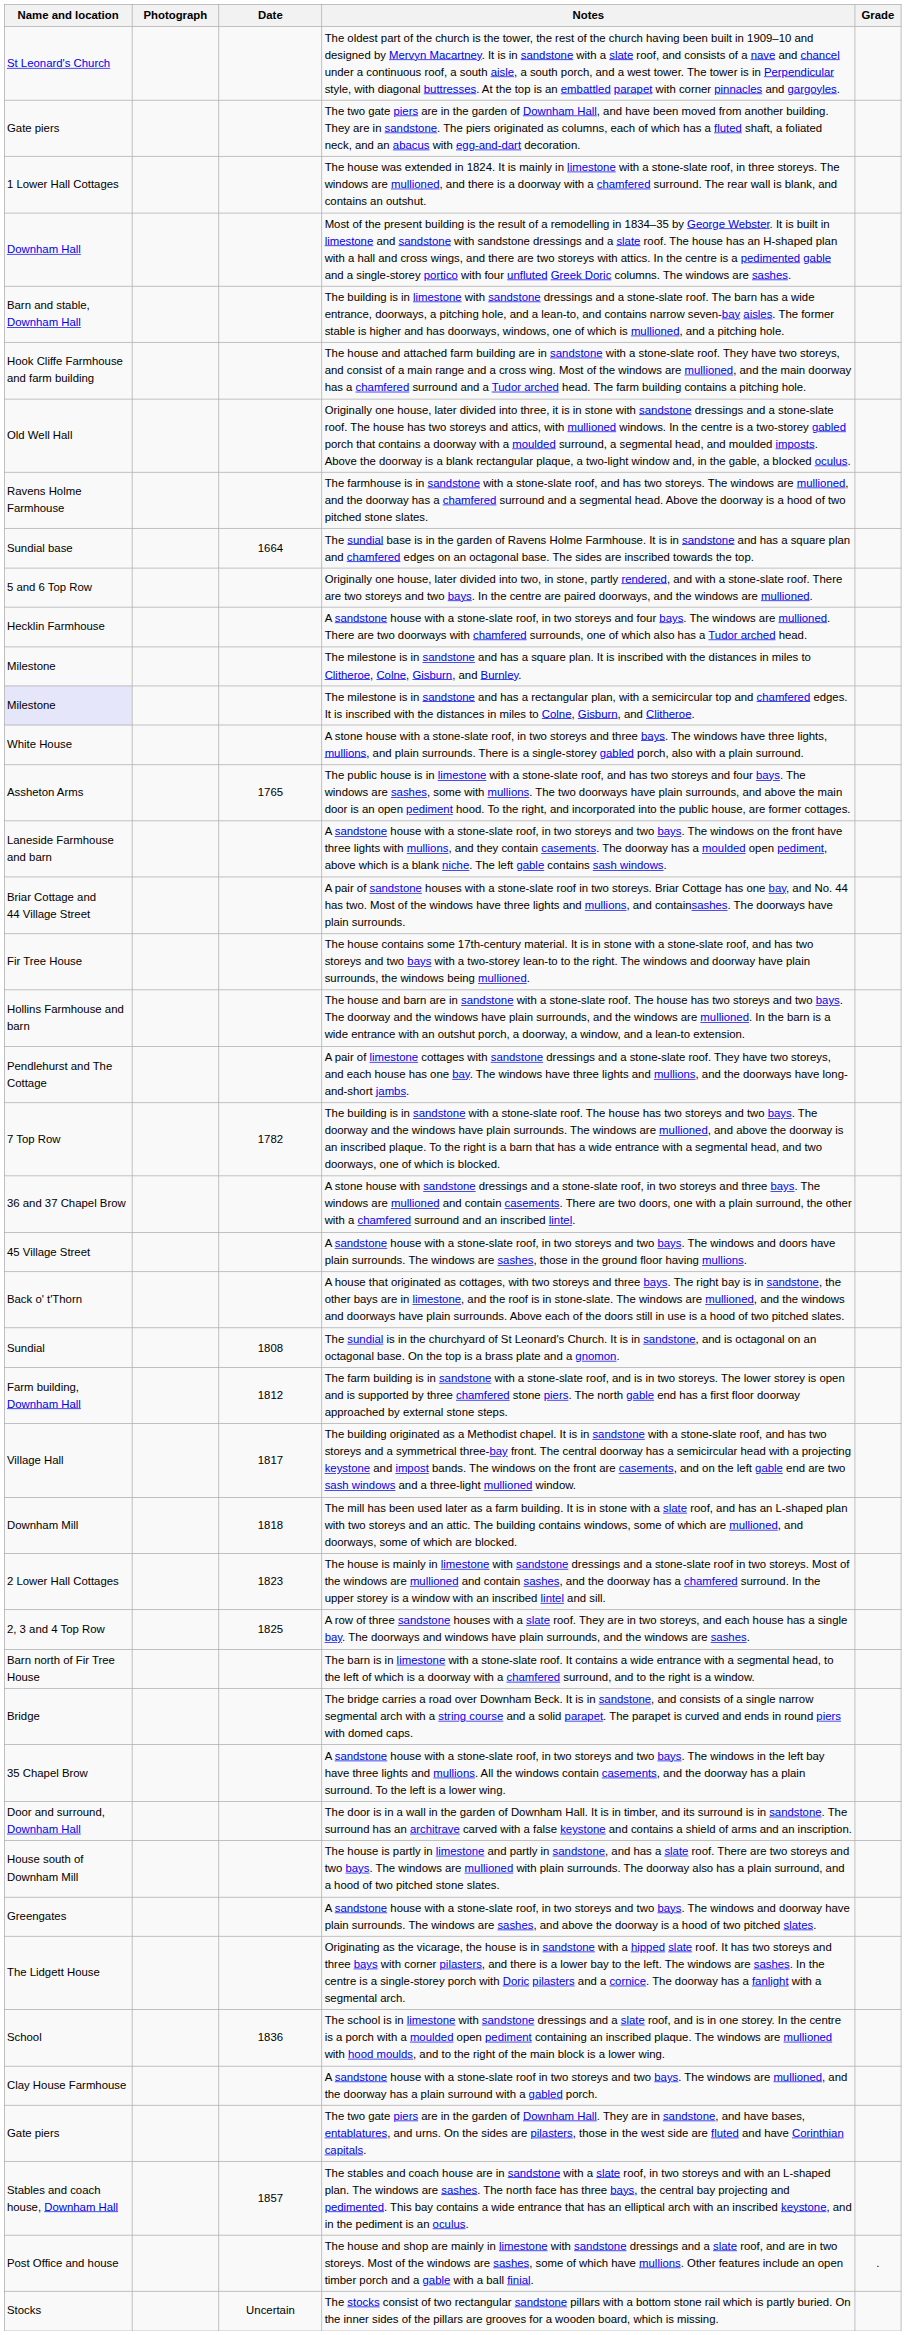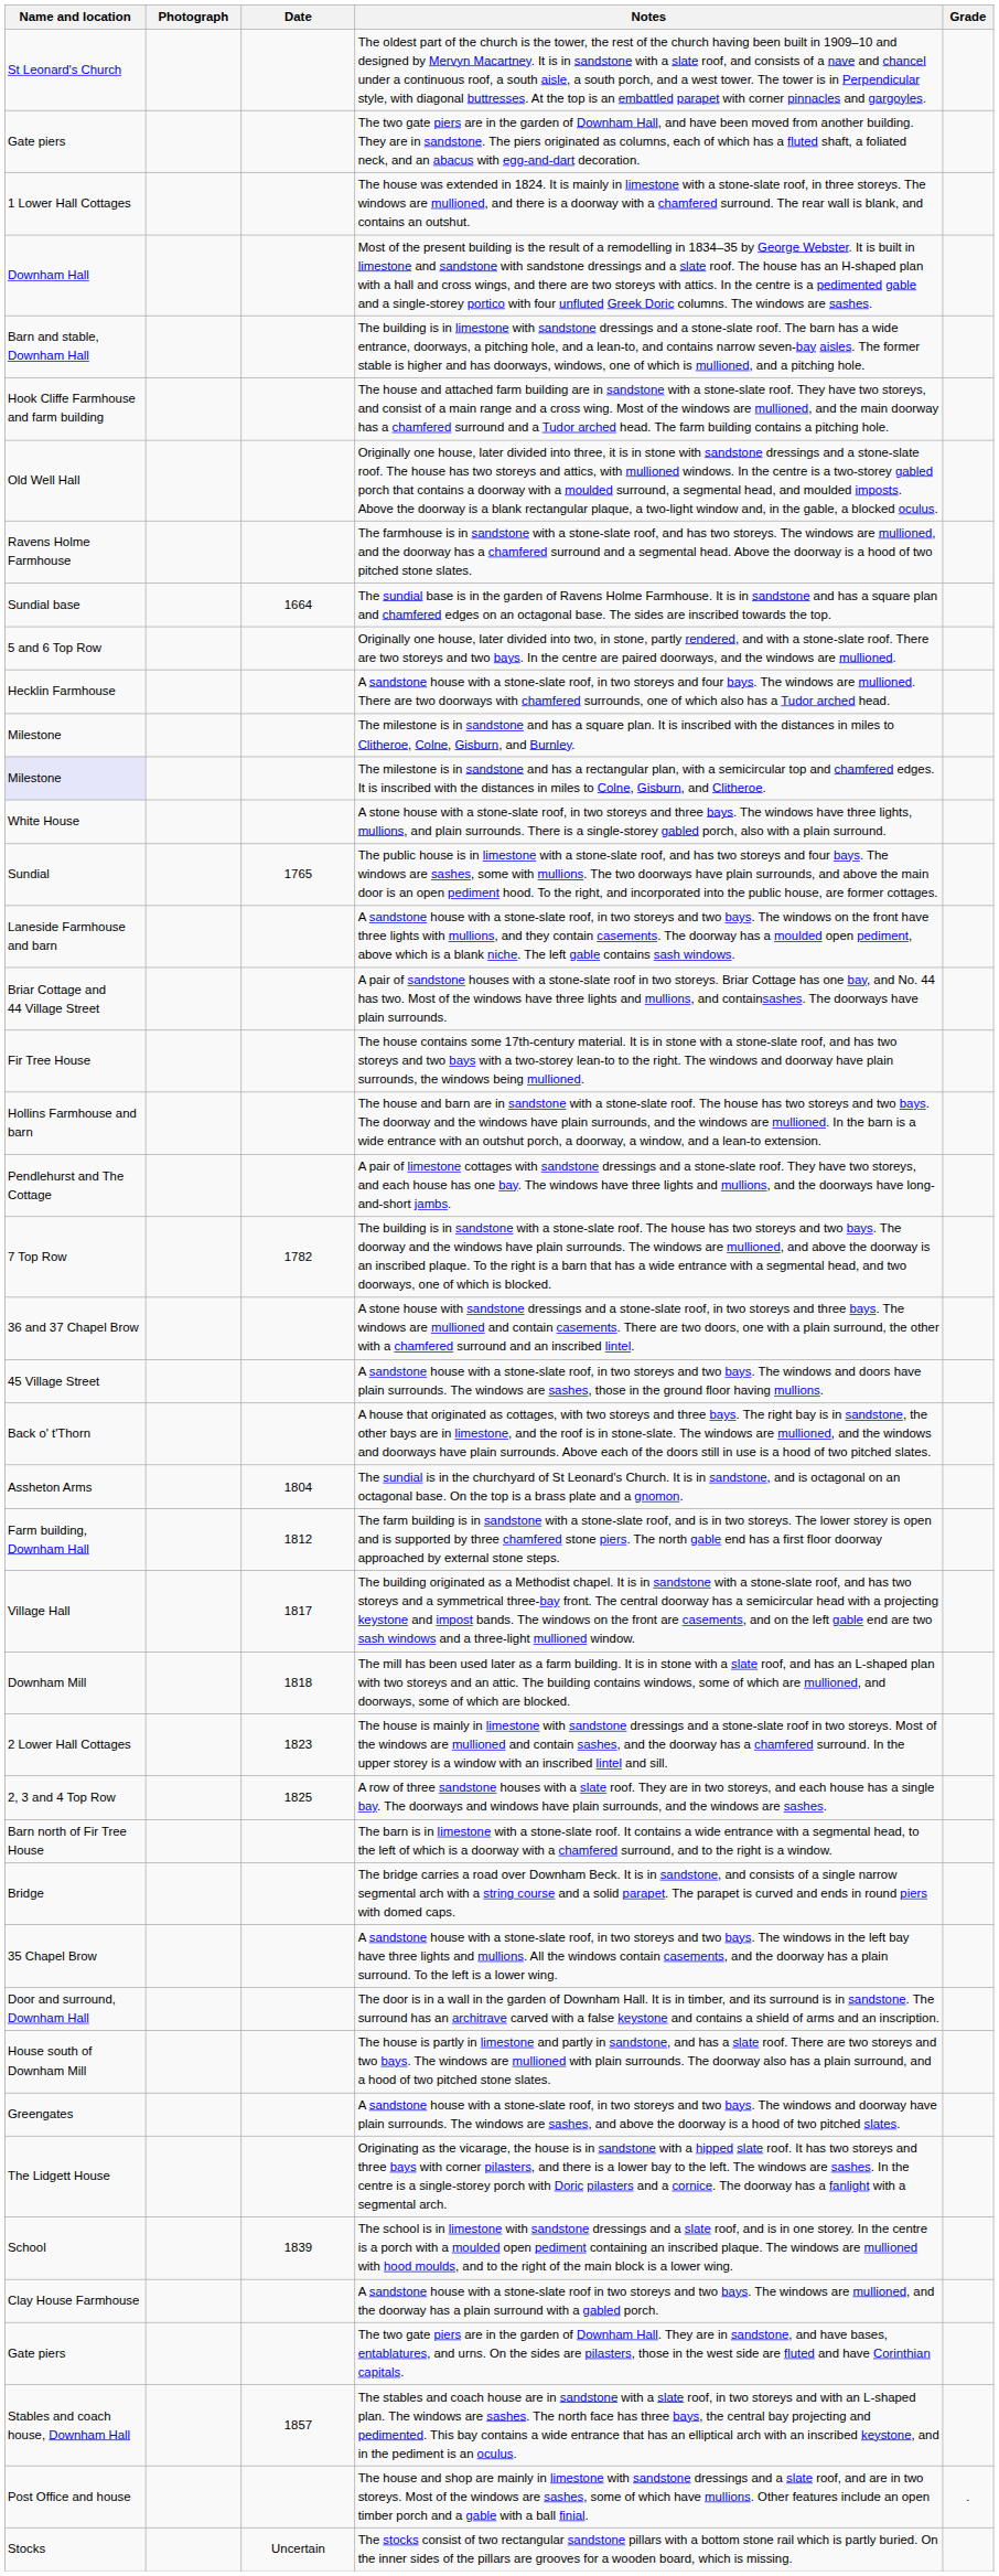row 16 | Name and location: Assheton Arms -> Sundial
row 26 | Name and location: Sundial -> Assheton Arms
row 26 | Date: 1808 -> 1804
row 39 | Date: 1836 -> 1839
